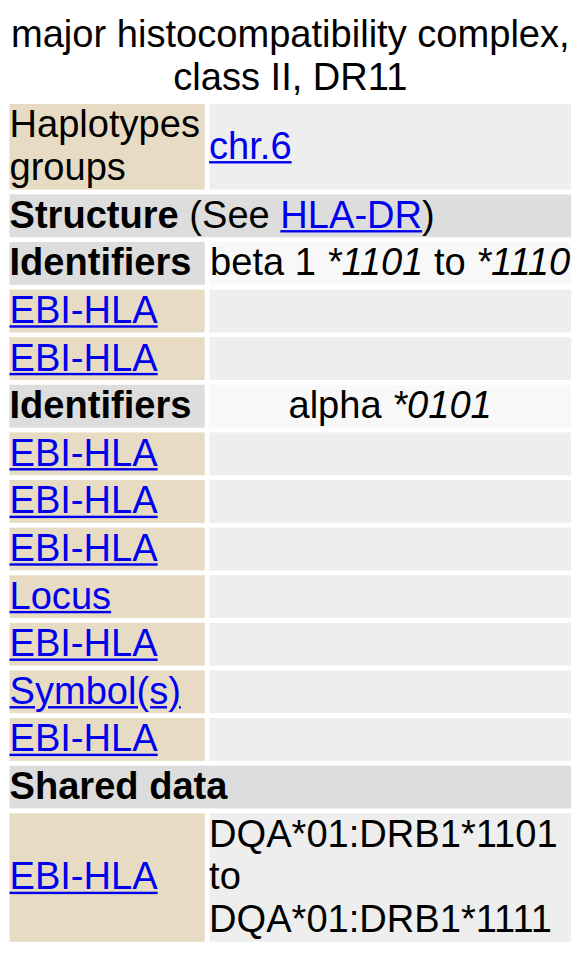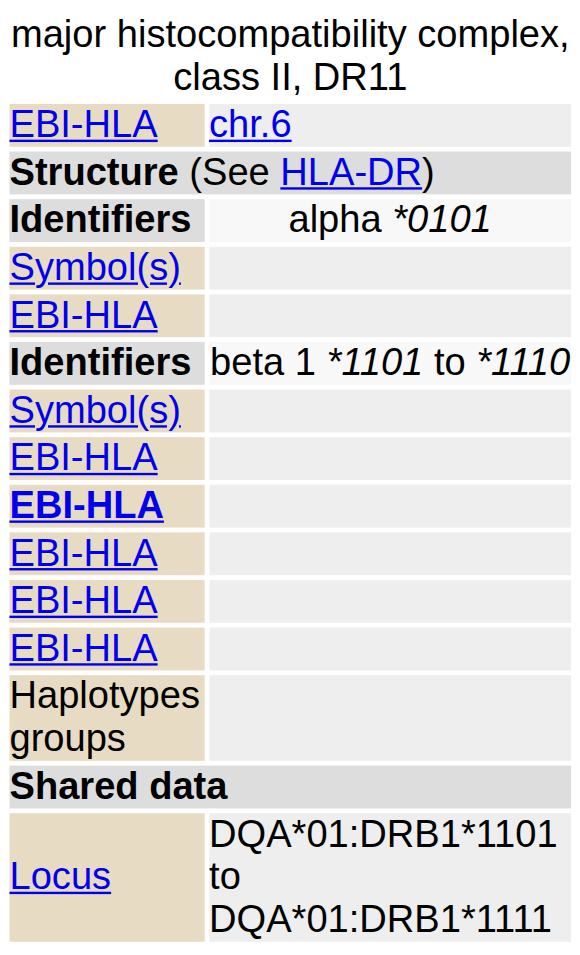row 2 | column 1: Haplotypes groups -> EBI-HLA
row 4 | column 2: beta 1 *1101 to *1110 -> alpha *0101
row 5 | column 1: EBI-HLA -> Symbol(s)
row 7 | column 2: alpha *0101 -> beta 1 *1101 to *1110
row 8 | column 1: EBI-HLA -> Symbol(s)
row 10 | column 1: normal -> bold
row 11 | column 1: Locus -> EBI-HLA
row 13 | column 1: Symbol(s) -> EBI-HLA
row 14 | column 1: EBI-HLA -> Haplotypes groups
row 16 | column 1: EBI-HLA -> Locus
